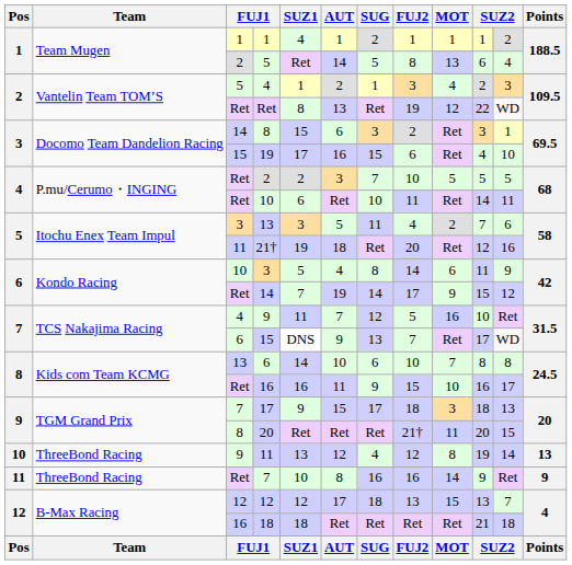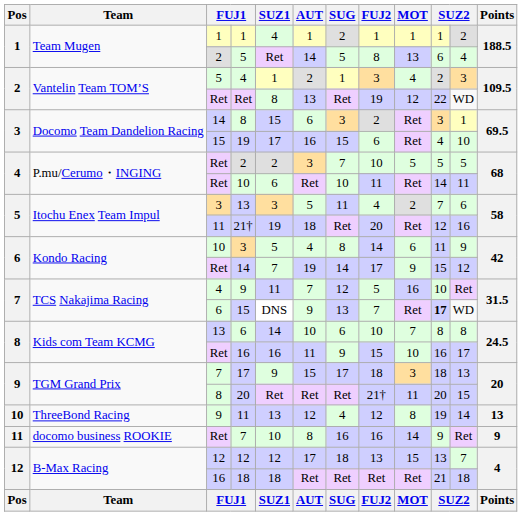row 15 | column 10: normal -> bold
row 21 | Team: ThreeBond Racing -> docomo business ROOKIE
